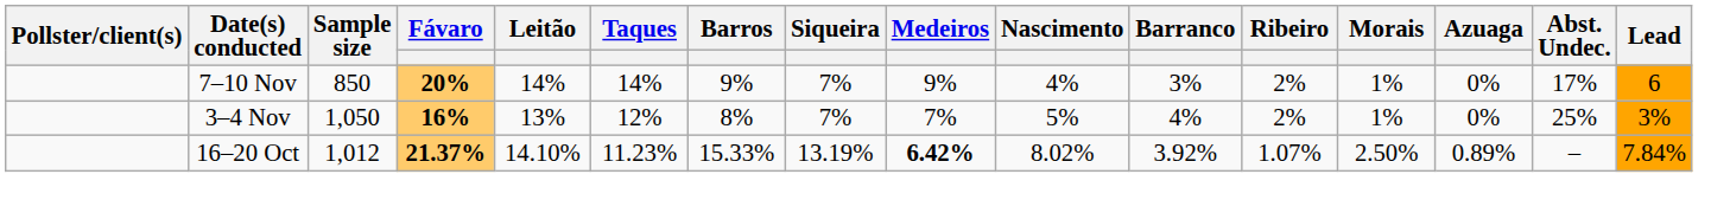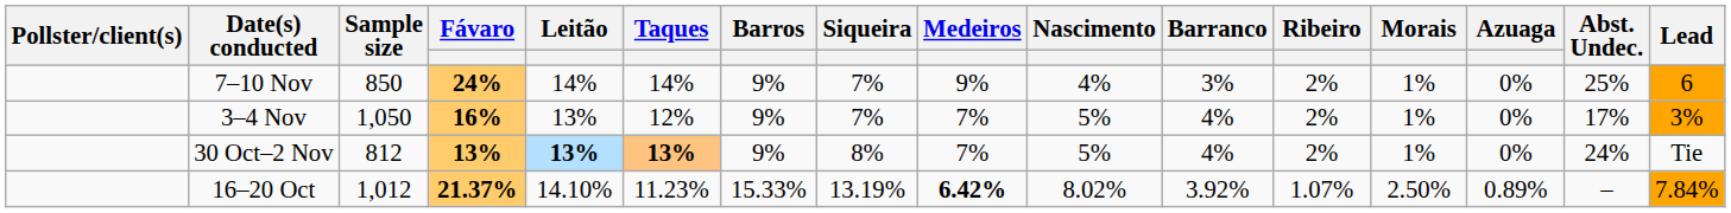7–10 Nov | Fávaro: 20% -> 24%
7–10 Nov | Abst. Undec.: 17% -> 25%
3–4 Nov | Barros: 8% -> 9%
3–4 Nov | Abst. Undec.: 25% -> 17%
+ row: 30 Oct–2 Nov | 812 | 13% | 13% | 13% | 9% | 8% | 7% | 5% | 4% | 2% | 1% | 0% | 24% | Tie
